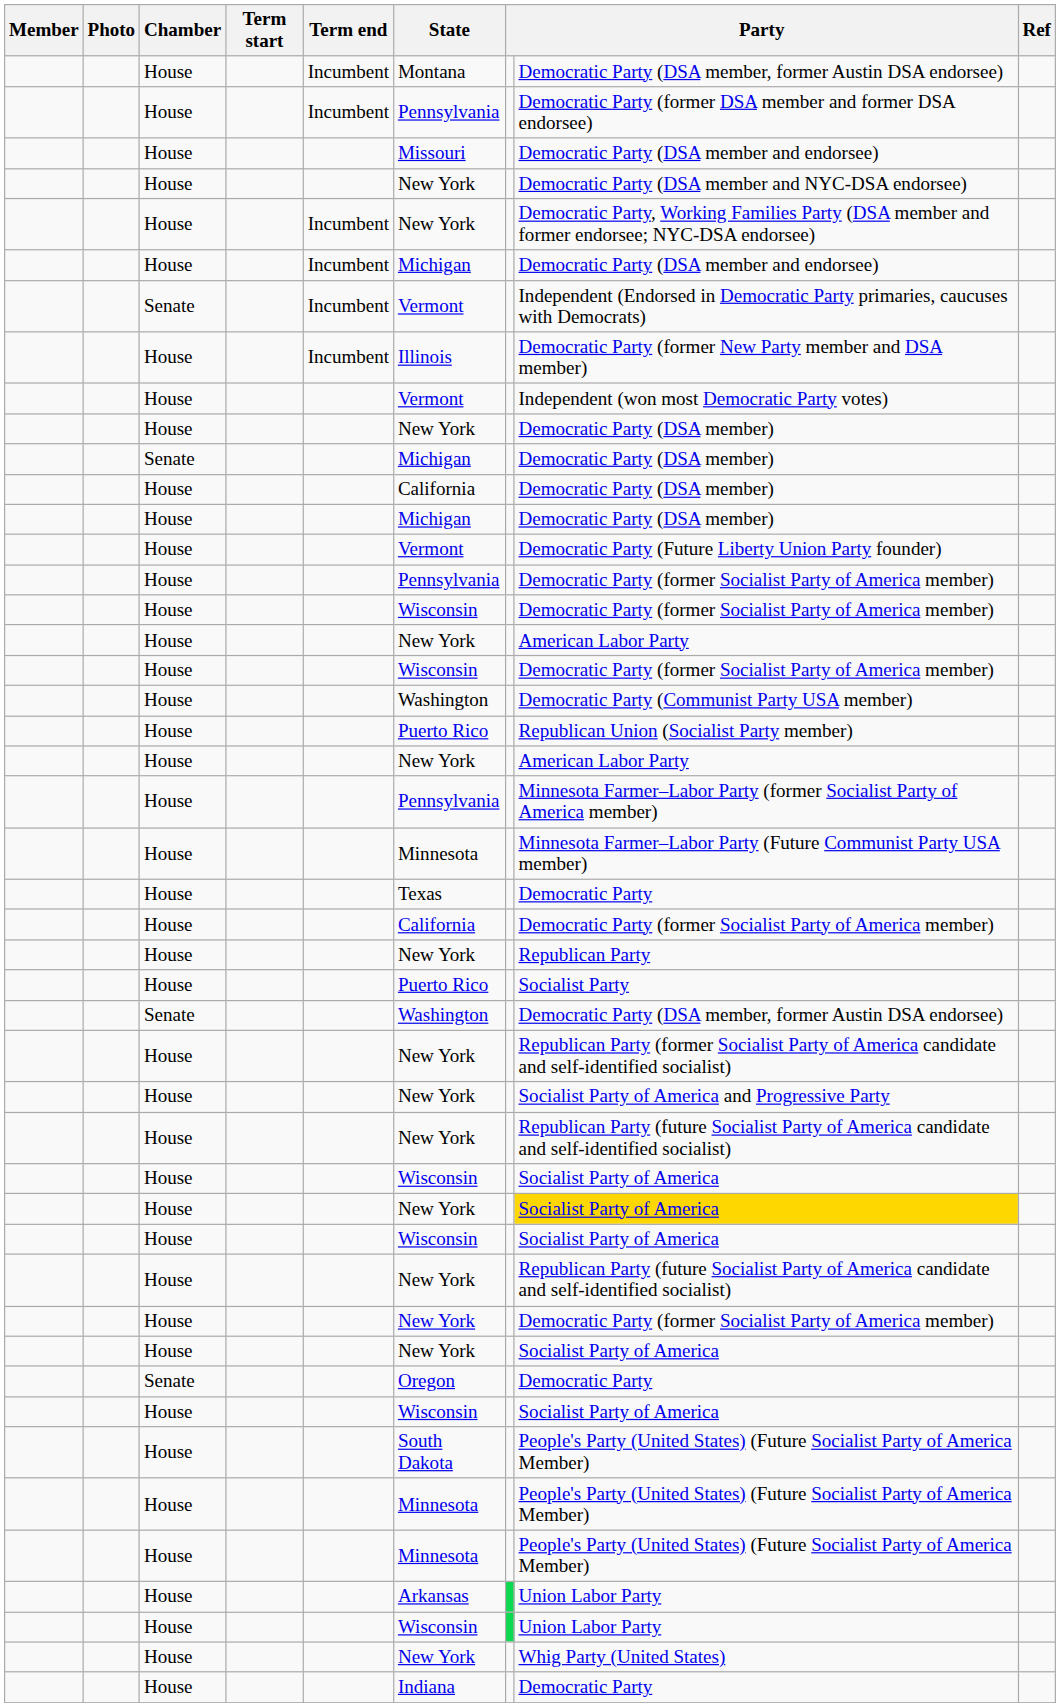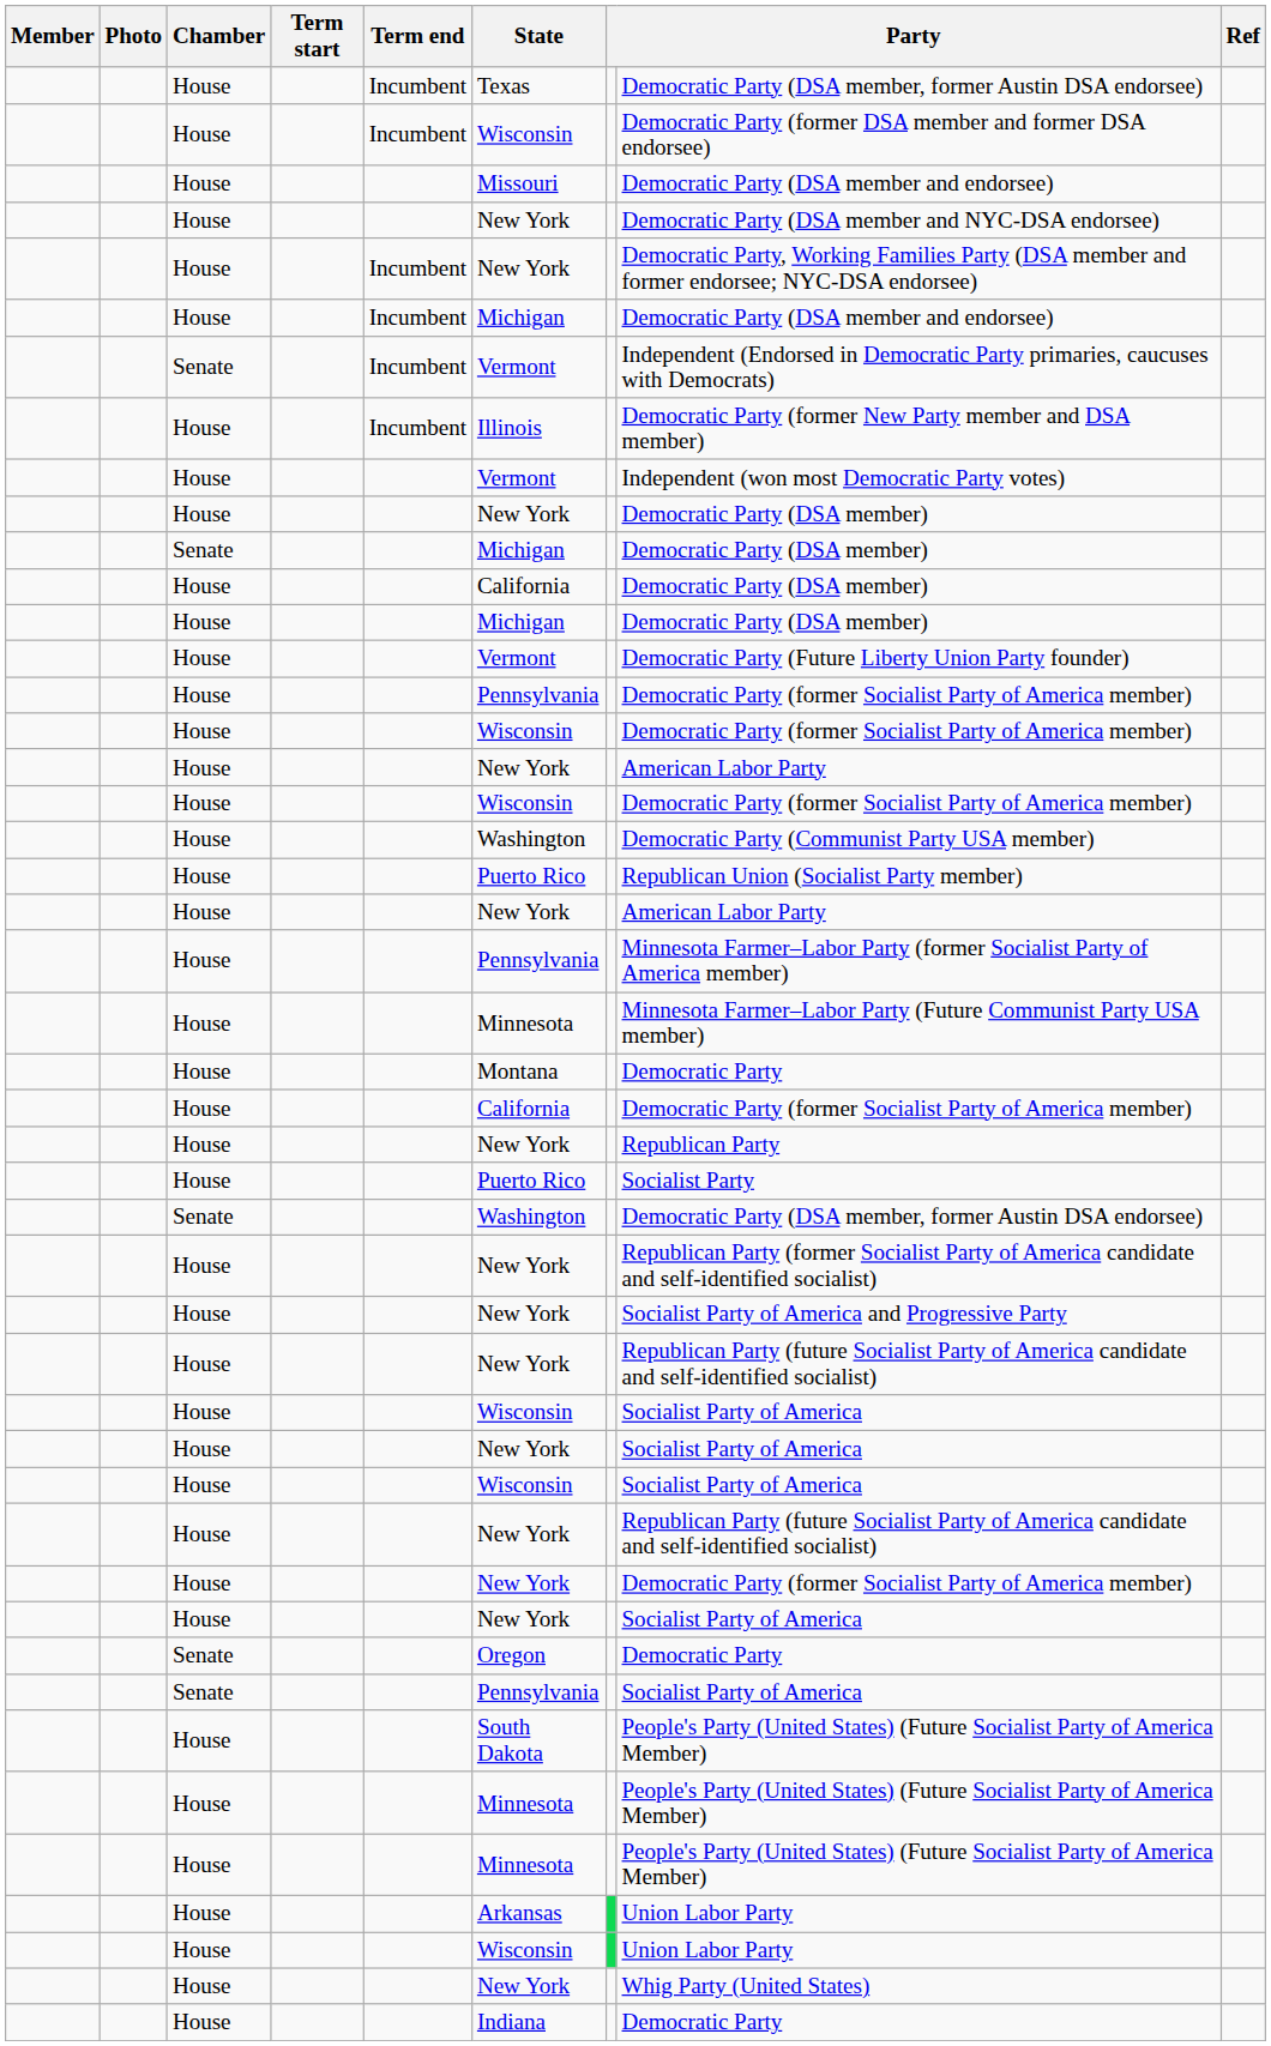row 2 | State: Montana -> Texas
row 3 | State: Pennsylvania -> Wisconsin
row 25 | State: Texas -> Montana
row 34 | column 8: gold background -> no background
row 40 | Chamber: House -> Senate
row 40 | State: Wisconsin -> Pennsylvania
